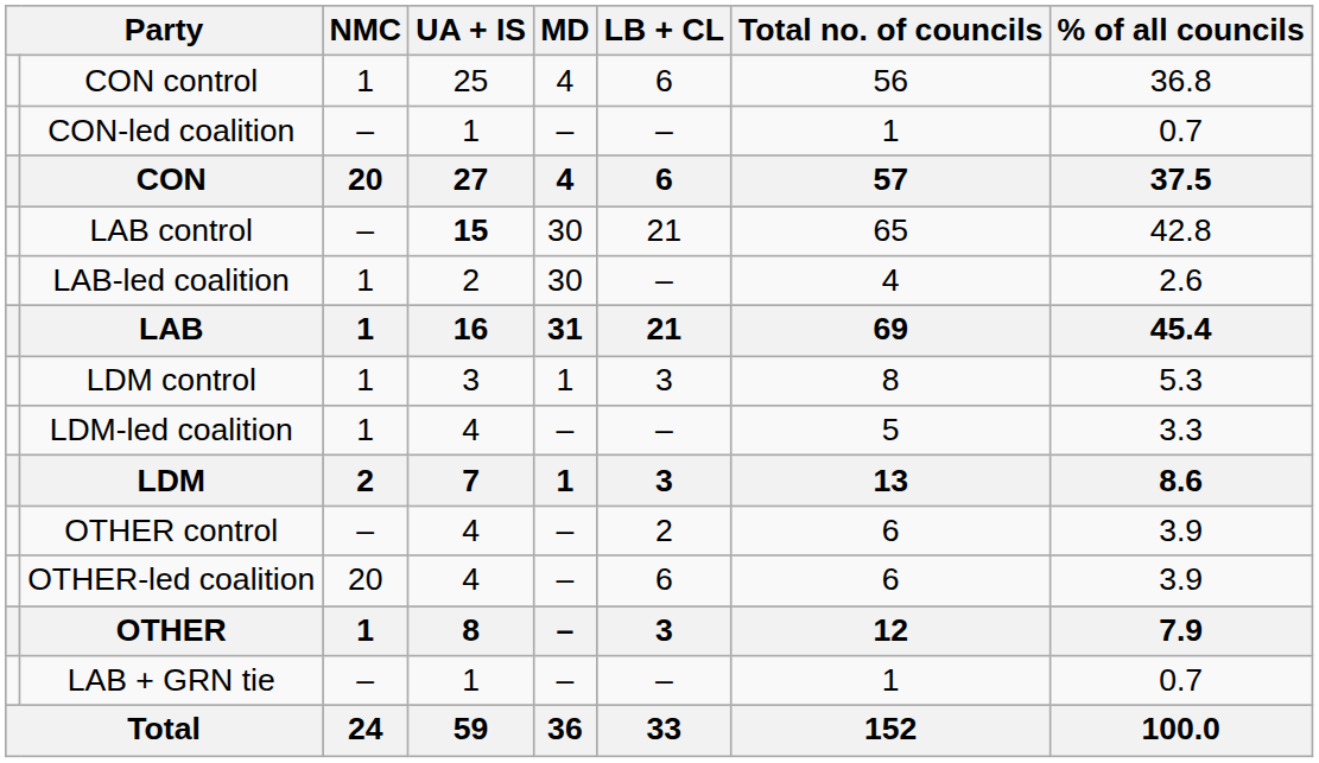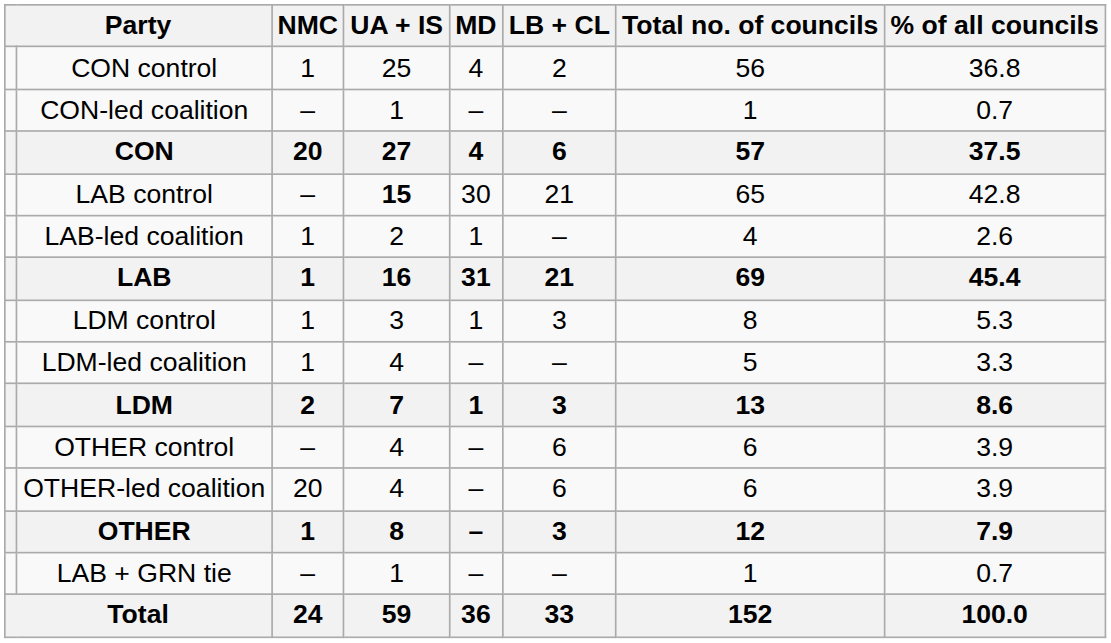CON control | LB + CL: 6 -> 2
LAB-led coalition | MD: 30 -> 1
OTHER control | LB + CL: 2 -> 6
